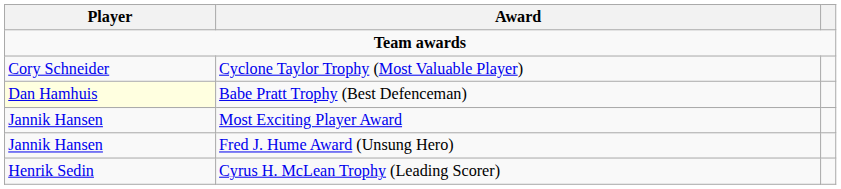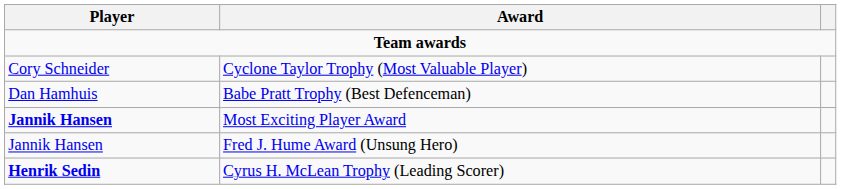Babe Pratt Trophy (Best Defenceman) | Player: lightyellow background -> no background
Most Exciting Player Award | Player: normal -> bold
Cyrus H. McLean Trophy (Leading Scorer) | Player: normal -> bold
